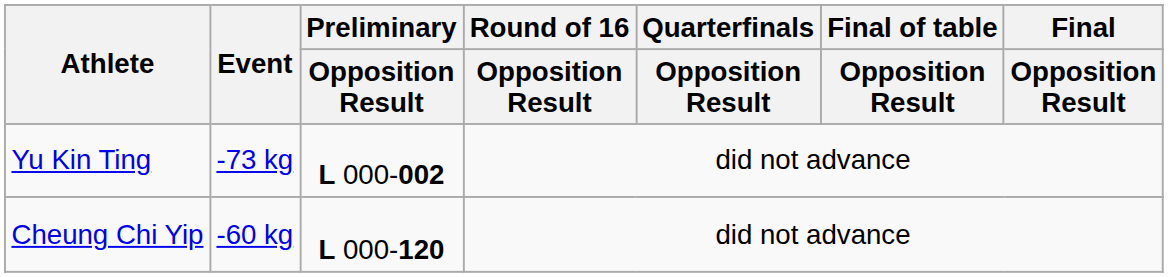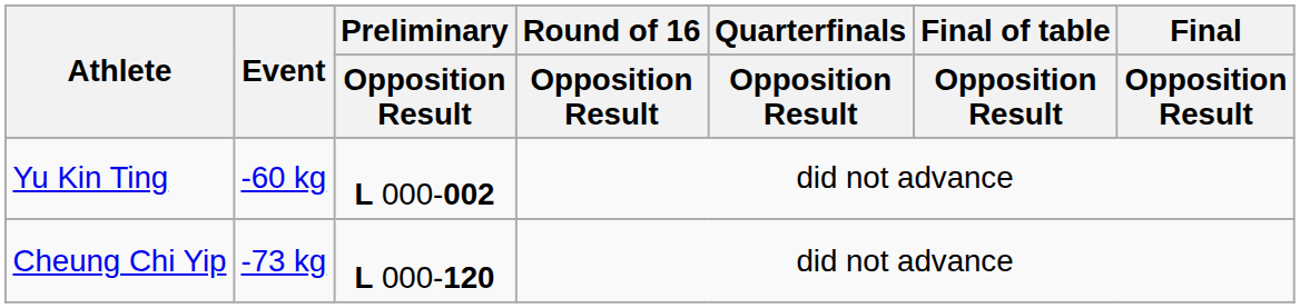Yu Kin Ting | Event: -73 kg -> -60 kg
Cheung Chi Yip | Event: -60 kg -> -73 kg
